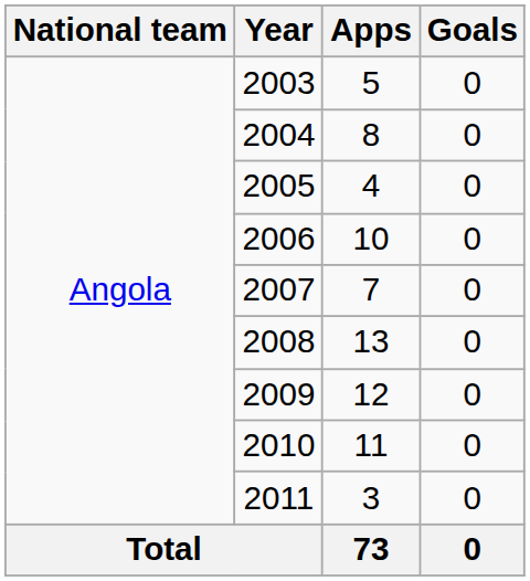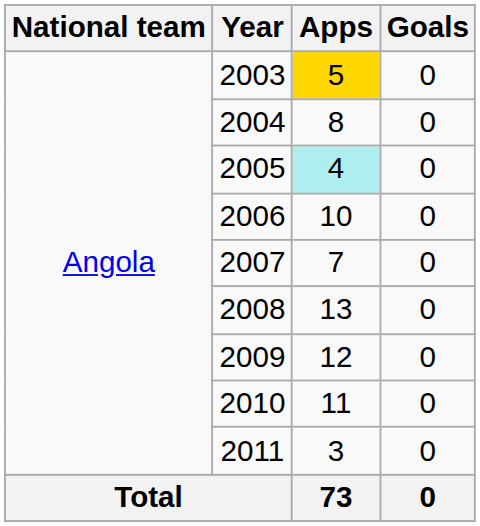2003 | Apps: no background -> gold background
2005 | Apps: no background -> paleturquoise background
